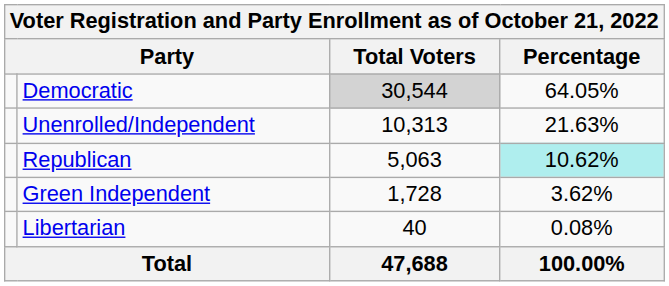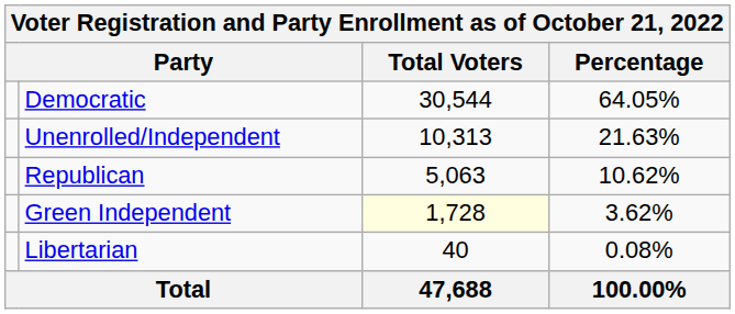Democratic | Total Voters: lightgrey background -> no background
Republican | Percentage: paleturquoise background -> no background
Green Independent | Total Voters: no background -> lightyellow background
